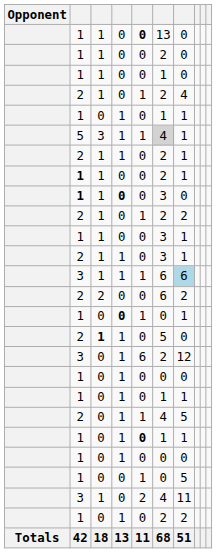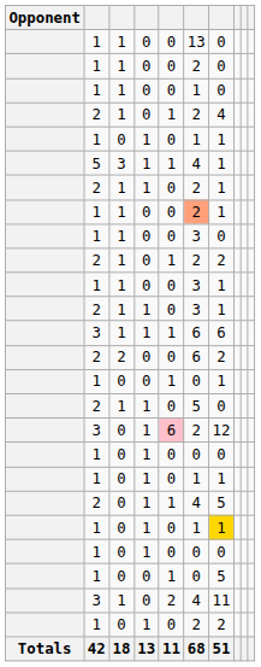row 2 | column 5: bold -> normal
row 7 | column 6: lightgrey background -> no background
row 9 | column 2: bold -> normal
row 9 | column 6: no background -> lightsalmon background
row 10 | column 2: bold -> normal
row 10 | column 4: bold -> normal
row 14 | column 7: lightblue background -> no background
row 16 | column 4: bold -> normal
row 17 | column 3: bold -> normal
row 18 | column 5: no background -> pink background
row 22 | column 5: bold -> normal
row 22 | column 7: no background -> gold background
